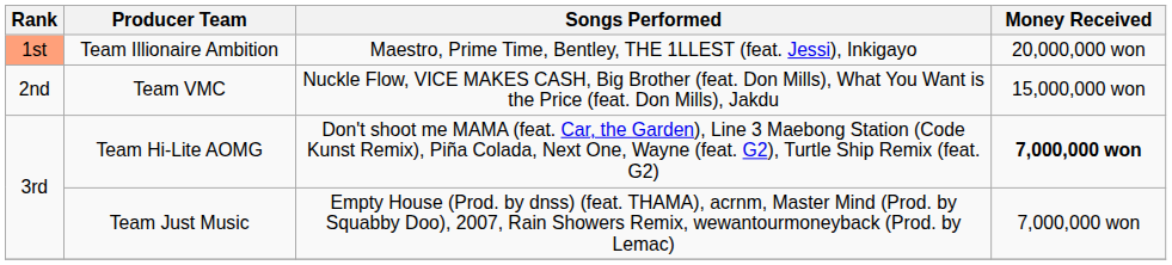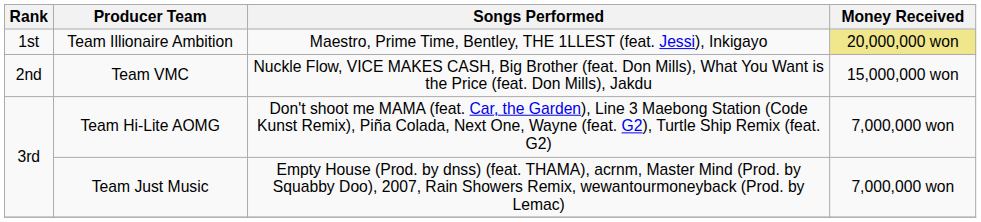Team Illionaire Ambition | Rank: lightsalmon background -> no background
Team Illionaire Ambition | Money Received: no background -> khaki background
Team Hi-Lite AOMG | Money Received: bold -> normal
